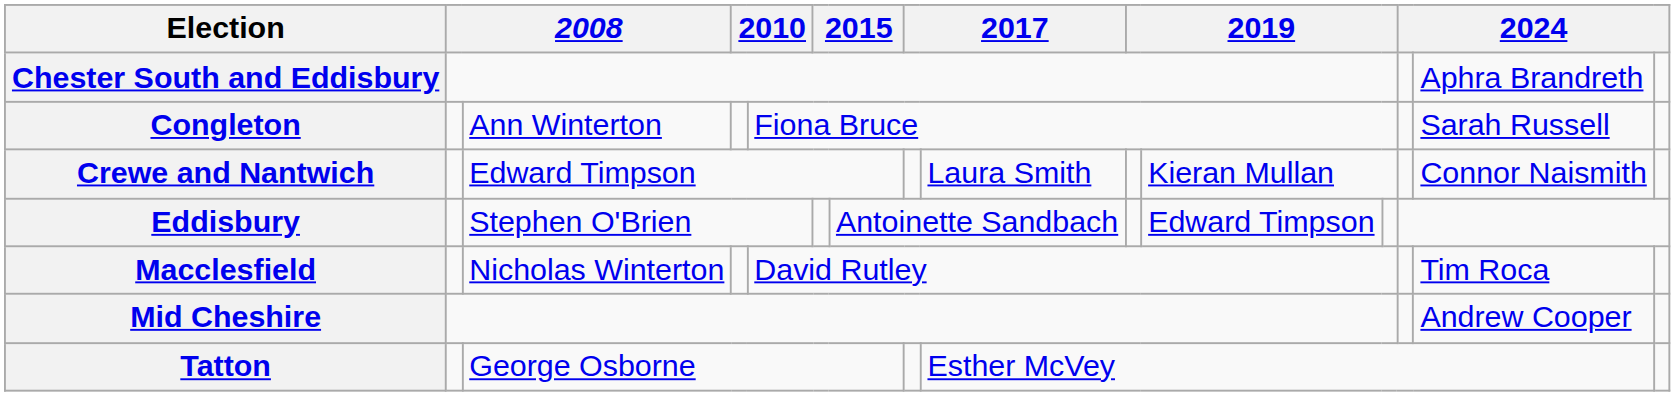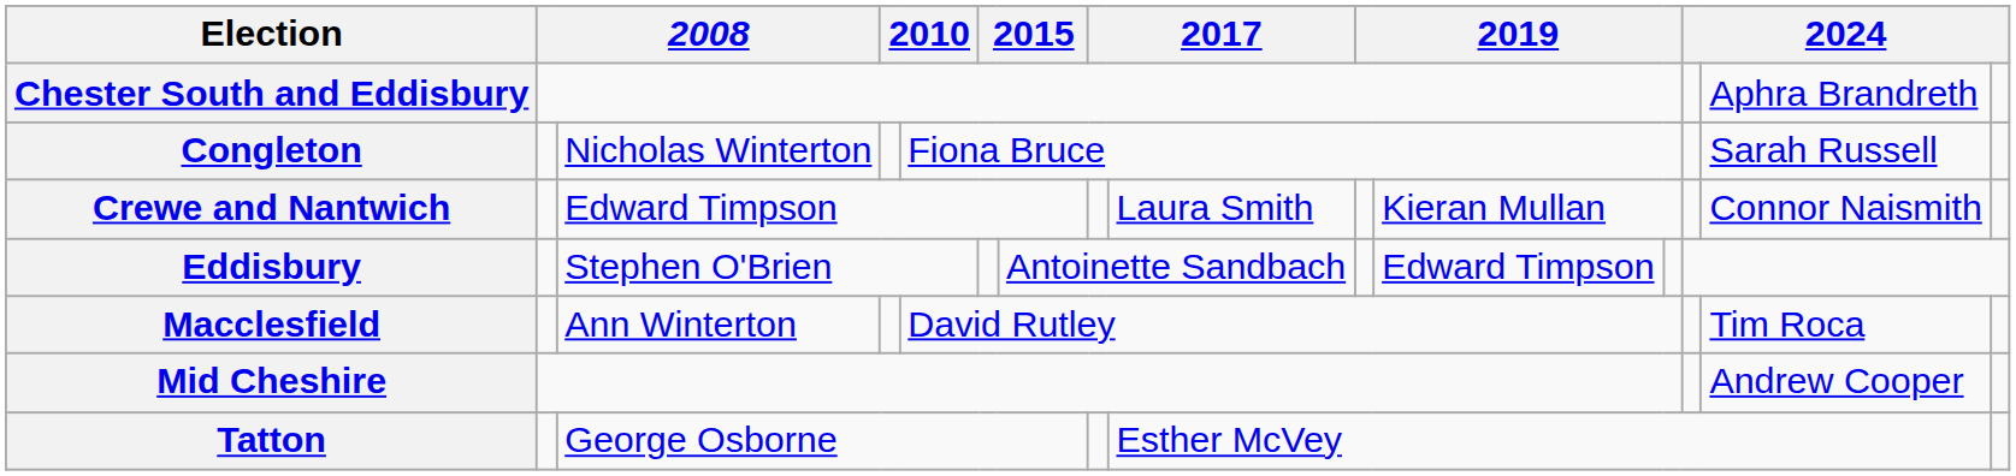Congleton | column 3: Ann Winterton -> Nicholas Winterton
Macclesfield | column 3: Nicholas Winterton -> Ann Winterton
